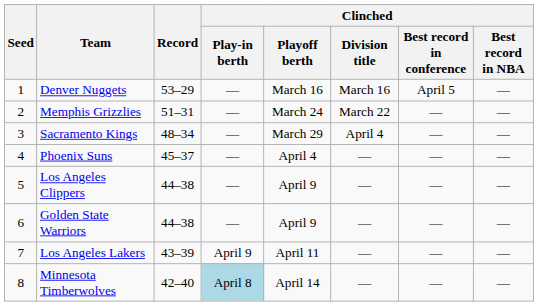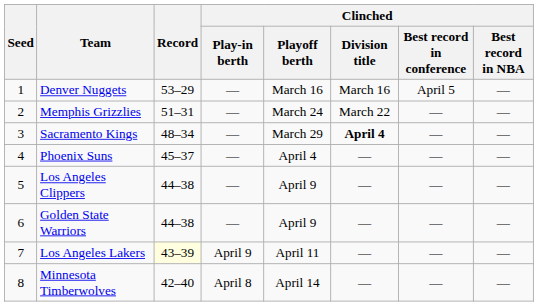Sacramento Kings | Clinched / Division title: normal -> bold
Los Angeles Lakers | Record: no background -> lightyellow background
Minnesota Timberwolves | Clinched / Play-in berth: lightblue background -> no background
